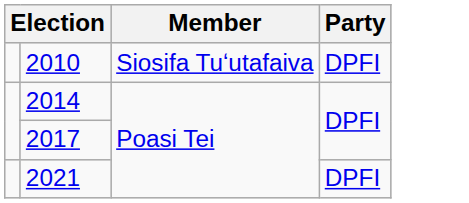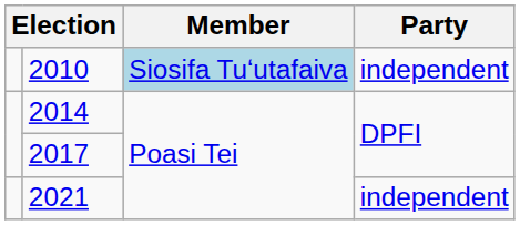2010 | Member: no background -> lightblue background
2010 | Party: DPFI -> independent
2021 | Party: DPFI -> independent
